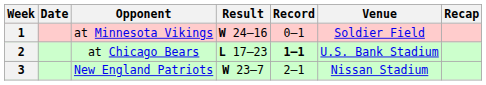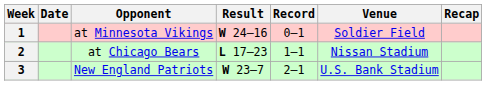2 | Record: bold -> normal
2 | Venue: U.S. Bank Stadium -> Nissan Stadium
3 | Venue: Nissan Stadium -> U.S. Bank Stadium
